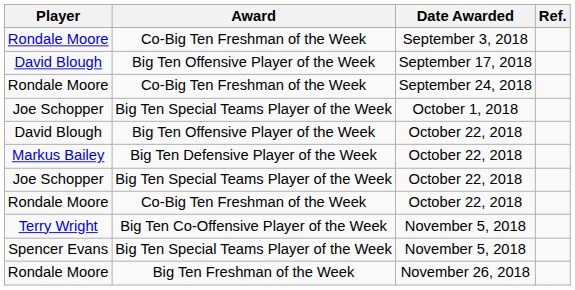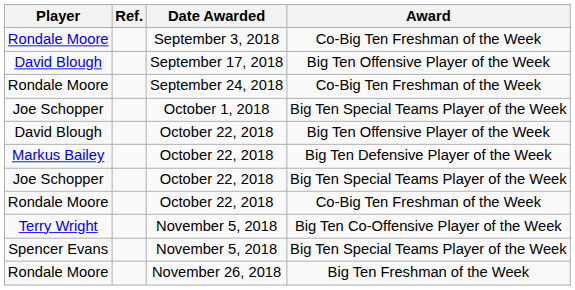columns swapped: Award <-> Ref.
